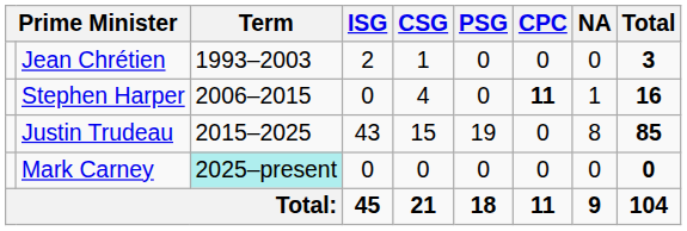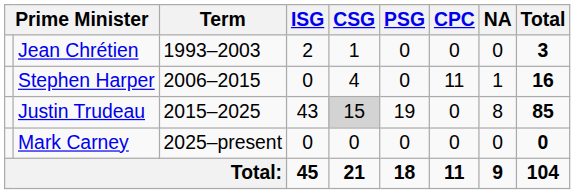Stephen Harper | CPC: bold -> normal
Justin Trudeau | CSG: no background -> lightgrey background
Mark Carney | Term: paleturquoise background -> no background
